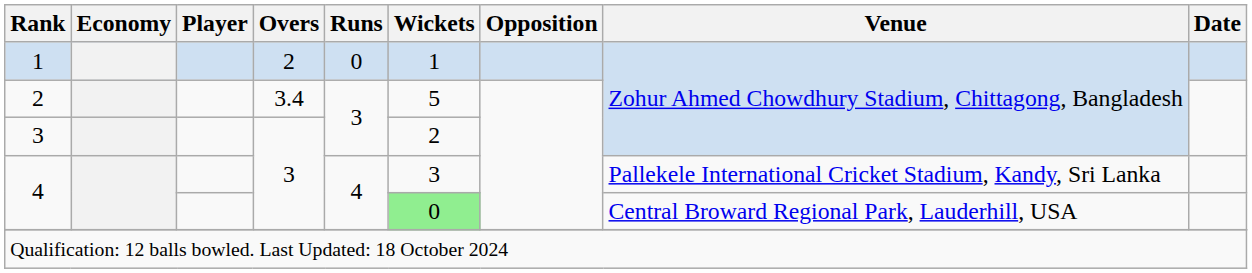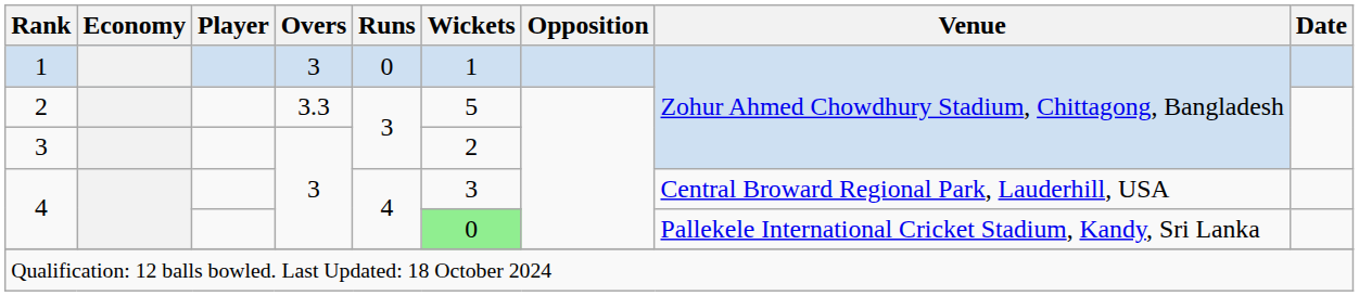row 2 | Overs: 2 -> 3
row 3 | Overs: 3.4 -> 3.3
row 5 | Venue: Pallekele International Cricket Stadium, Kandy, Sri Lanka -> Central Broward Regional Park, Lauderhill, USA
row 6 | Venue: Central Broward Regional Park, Lauderhill, USA -> Pallekele International Cricket Stadium, Kandy, Sri Lanka
